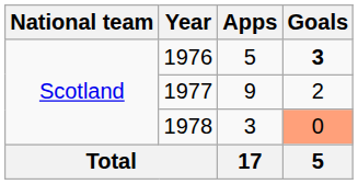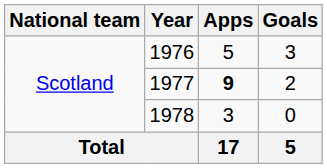1976 | Goals: bold -> normal
1977 | Apps: normal -> bold
1978 | Goals: lightsalmon background -> no background
